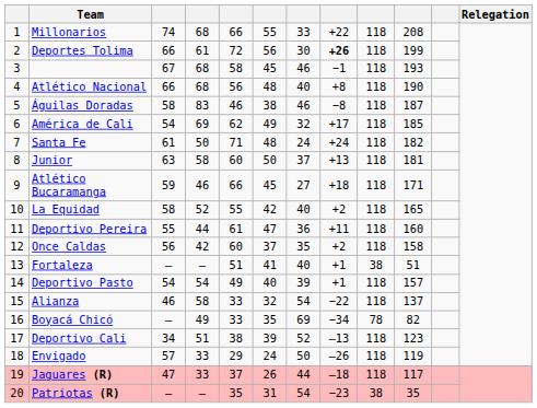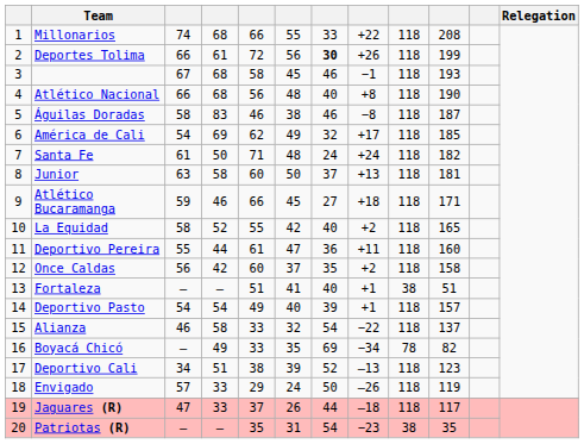Deportes Tolima | column 7: normal -> bold
Deportes Tolima | column 8: bold -> normal
